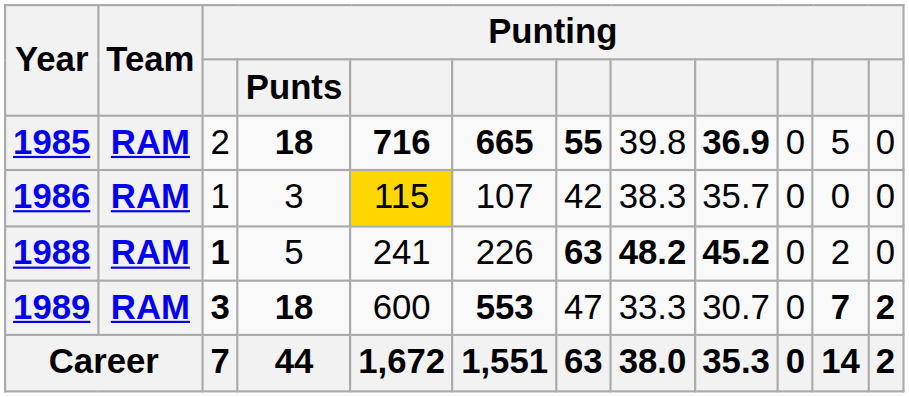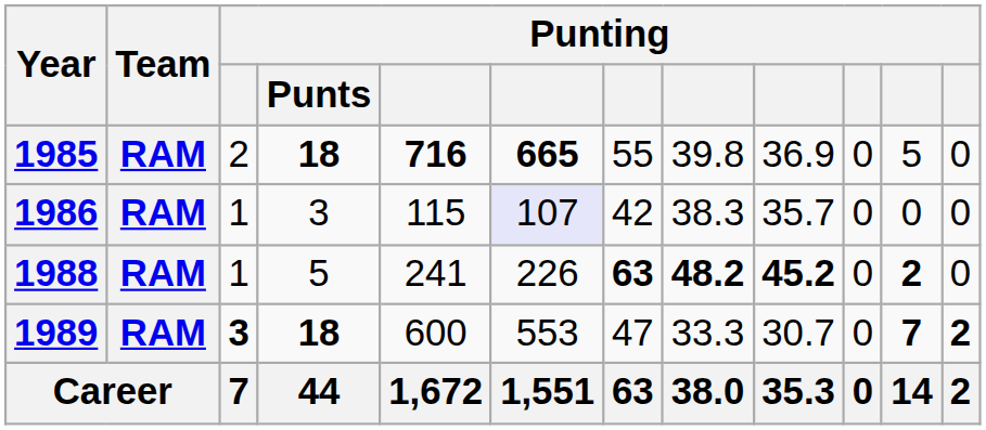1985 | column 7: bold -> normal
1985 | column 9: bold -> normal
1986 | column 5: gold background -> no background
1986 | column 6: no background -> lavender background
1988 | column 3: bold -> normal
1988 | column 11: normal -> bold
1989 | column 6: bold -> normal
